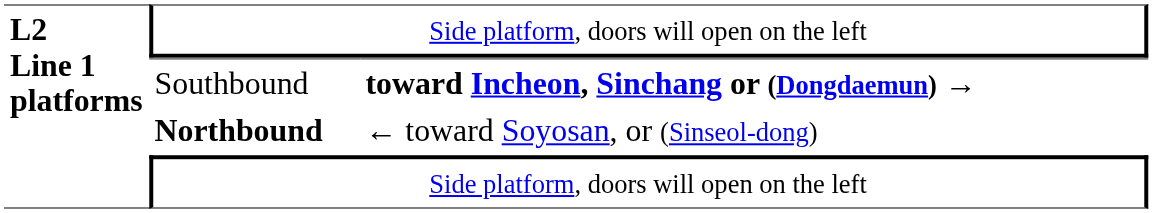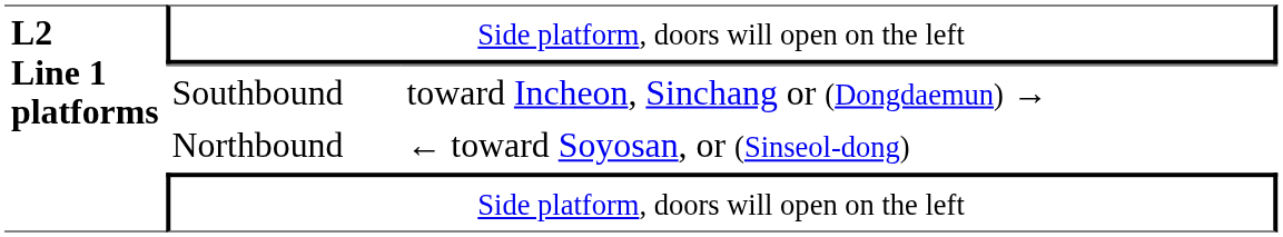Southbound | column 3: bold -> normal
Northbound | column 2: bold -> normal
